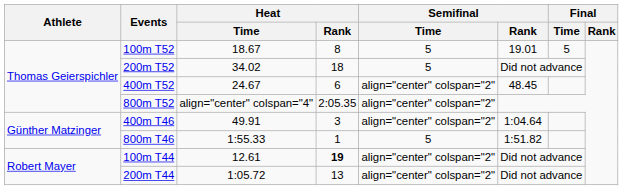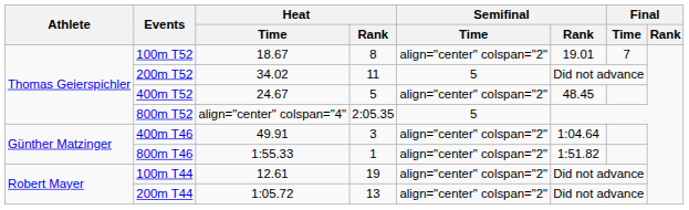100m T52 | Semifinal / Time: 5 -> align="center" colspan="2"
100m T52 | Final / Time: 5 -> 7
200m T52 | Heat / Rank: 18 -> 11
400m T52 | Heat / Rank: 6 -> 5
800m T52 | Semifinal / Time: align="center" colspan="2" -> 5
800m T46 | Semifinal / Time: 5 -> align="center" colspan="2"
100m T44 | Heat / Rank: bold -> normal
